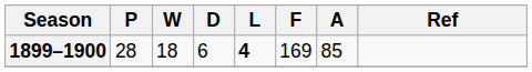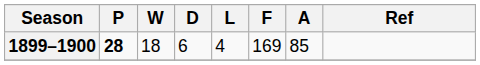1899–1900 | P: normal -> bold
1899–1900 | L: bold -> normal
